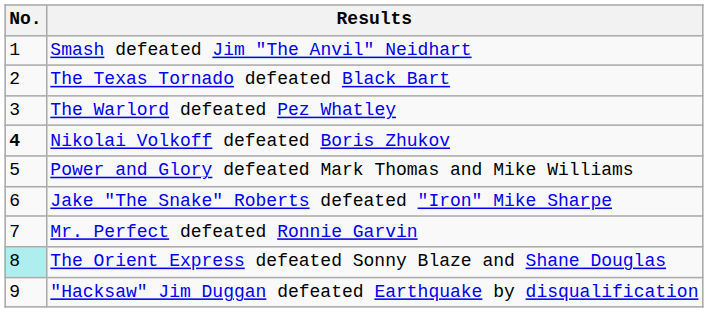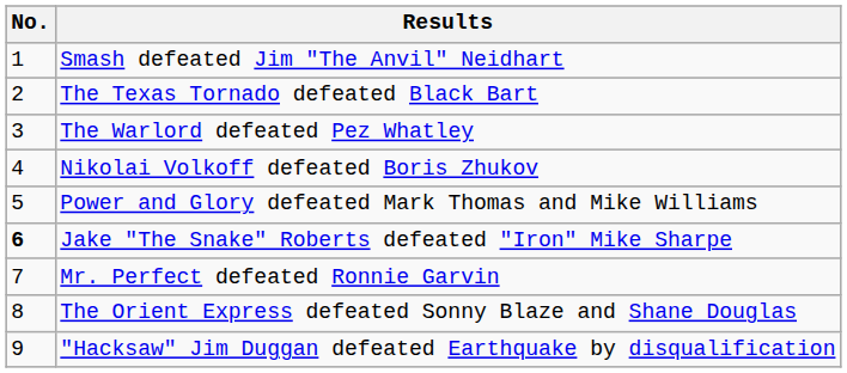Nikolai Volkoff defeated Boris Zhukov | No.: bold -> normal
Jake "The Snake" Roberts defeated "Iron" Mike Sharpe | No.: normal -> bold
The Orient Express defeated Sonny Blaze and Shane Douglas | No.: paleturquoise background -> no background
